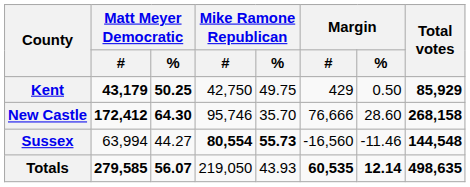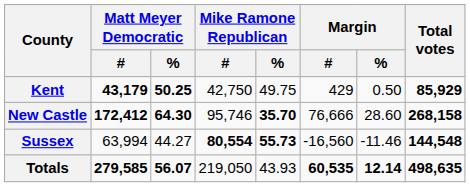New Castle | Mike Ramone Republican / %: normal -> bold
